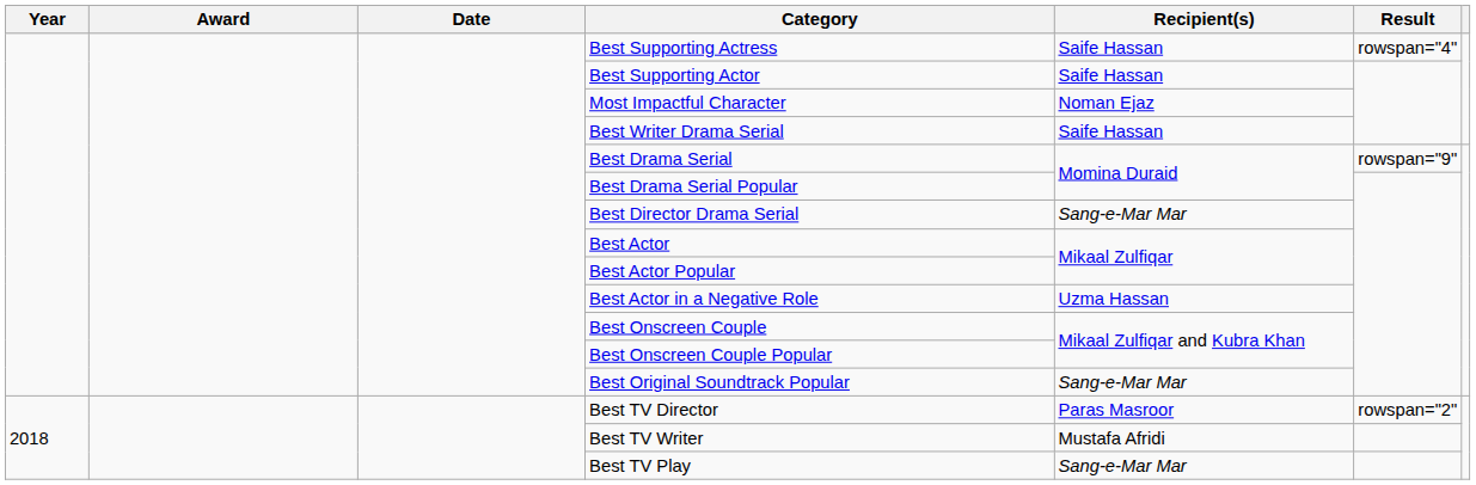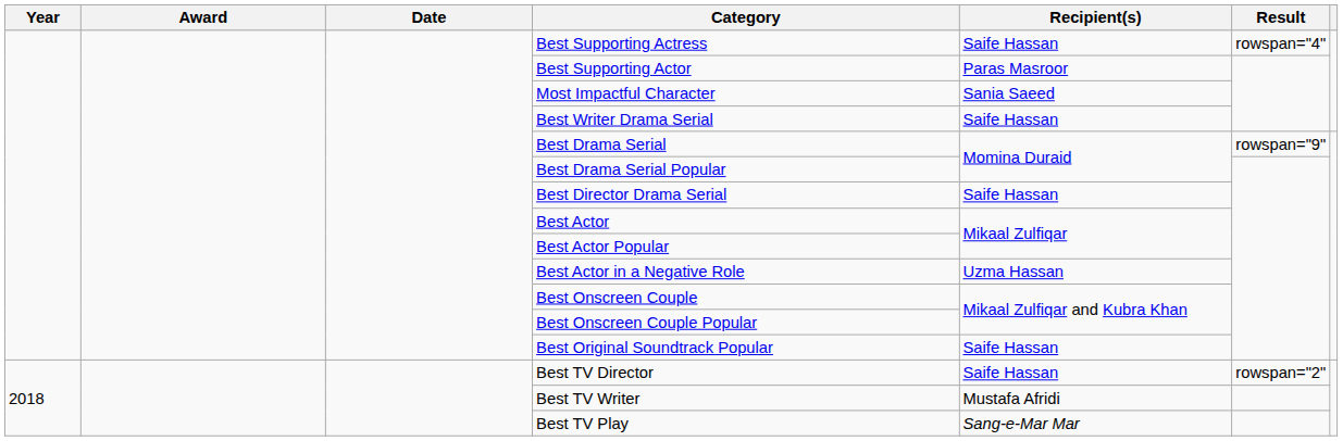Best Supporting Actor | Recipient(s): Saife Hassan -> Paras Masroor
Most Impactful Character | Recipient(s): Noman Ejaz -> Sania Saeed
Best Director Drama Serial | Recipient(s): Sang-e-Mar Mar -> Saife Hassan
Best Original Soundtrack Popular | Recipient(s): Sang-e-Mar Mar -> Saife Hassan
Best TV Director | Recipient(s): Paras Masroor -> Saife Hassan
